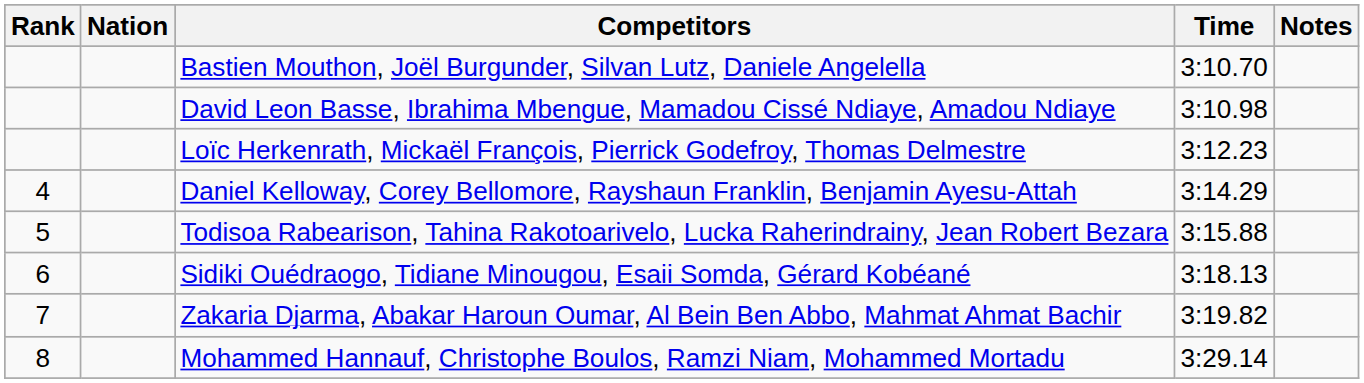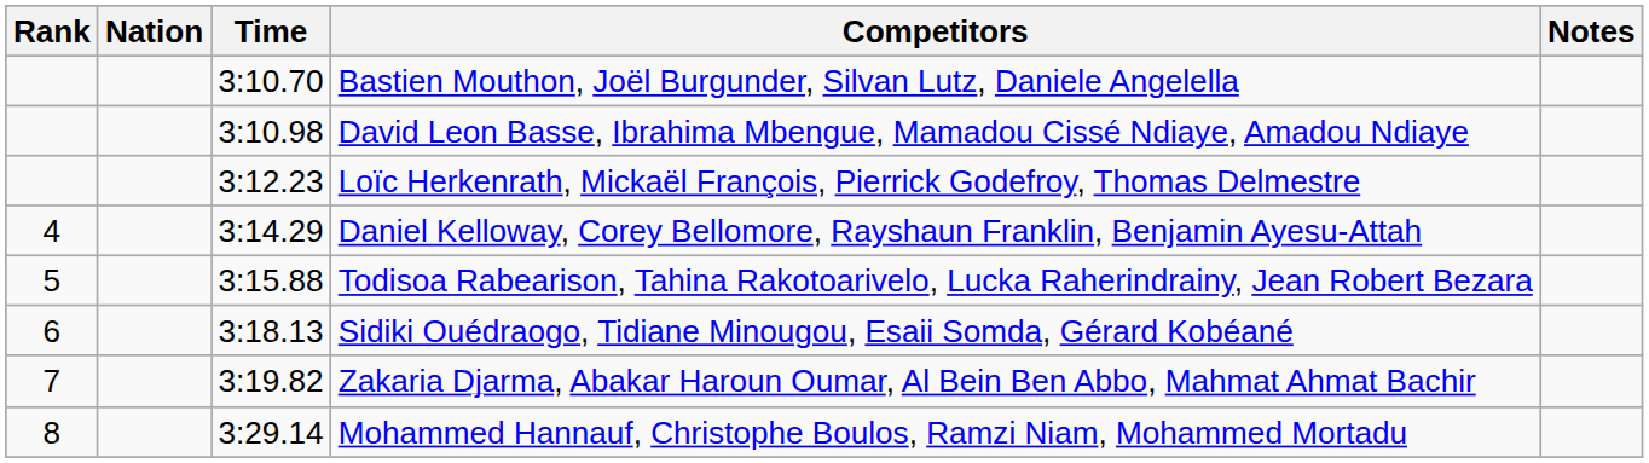columns swapped: Competitors <-> Time
